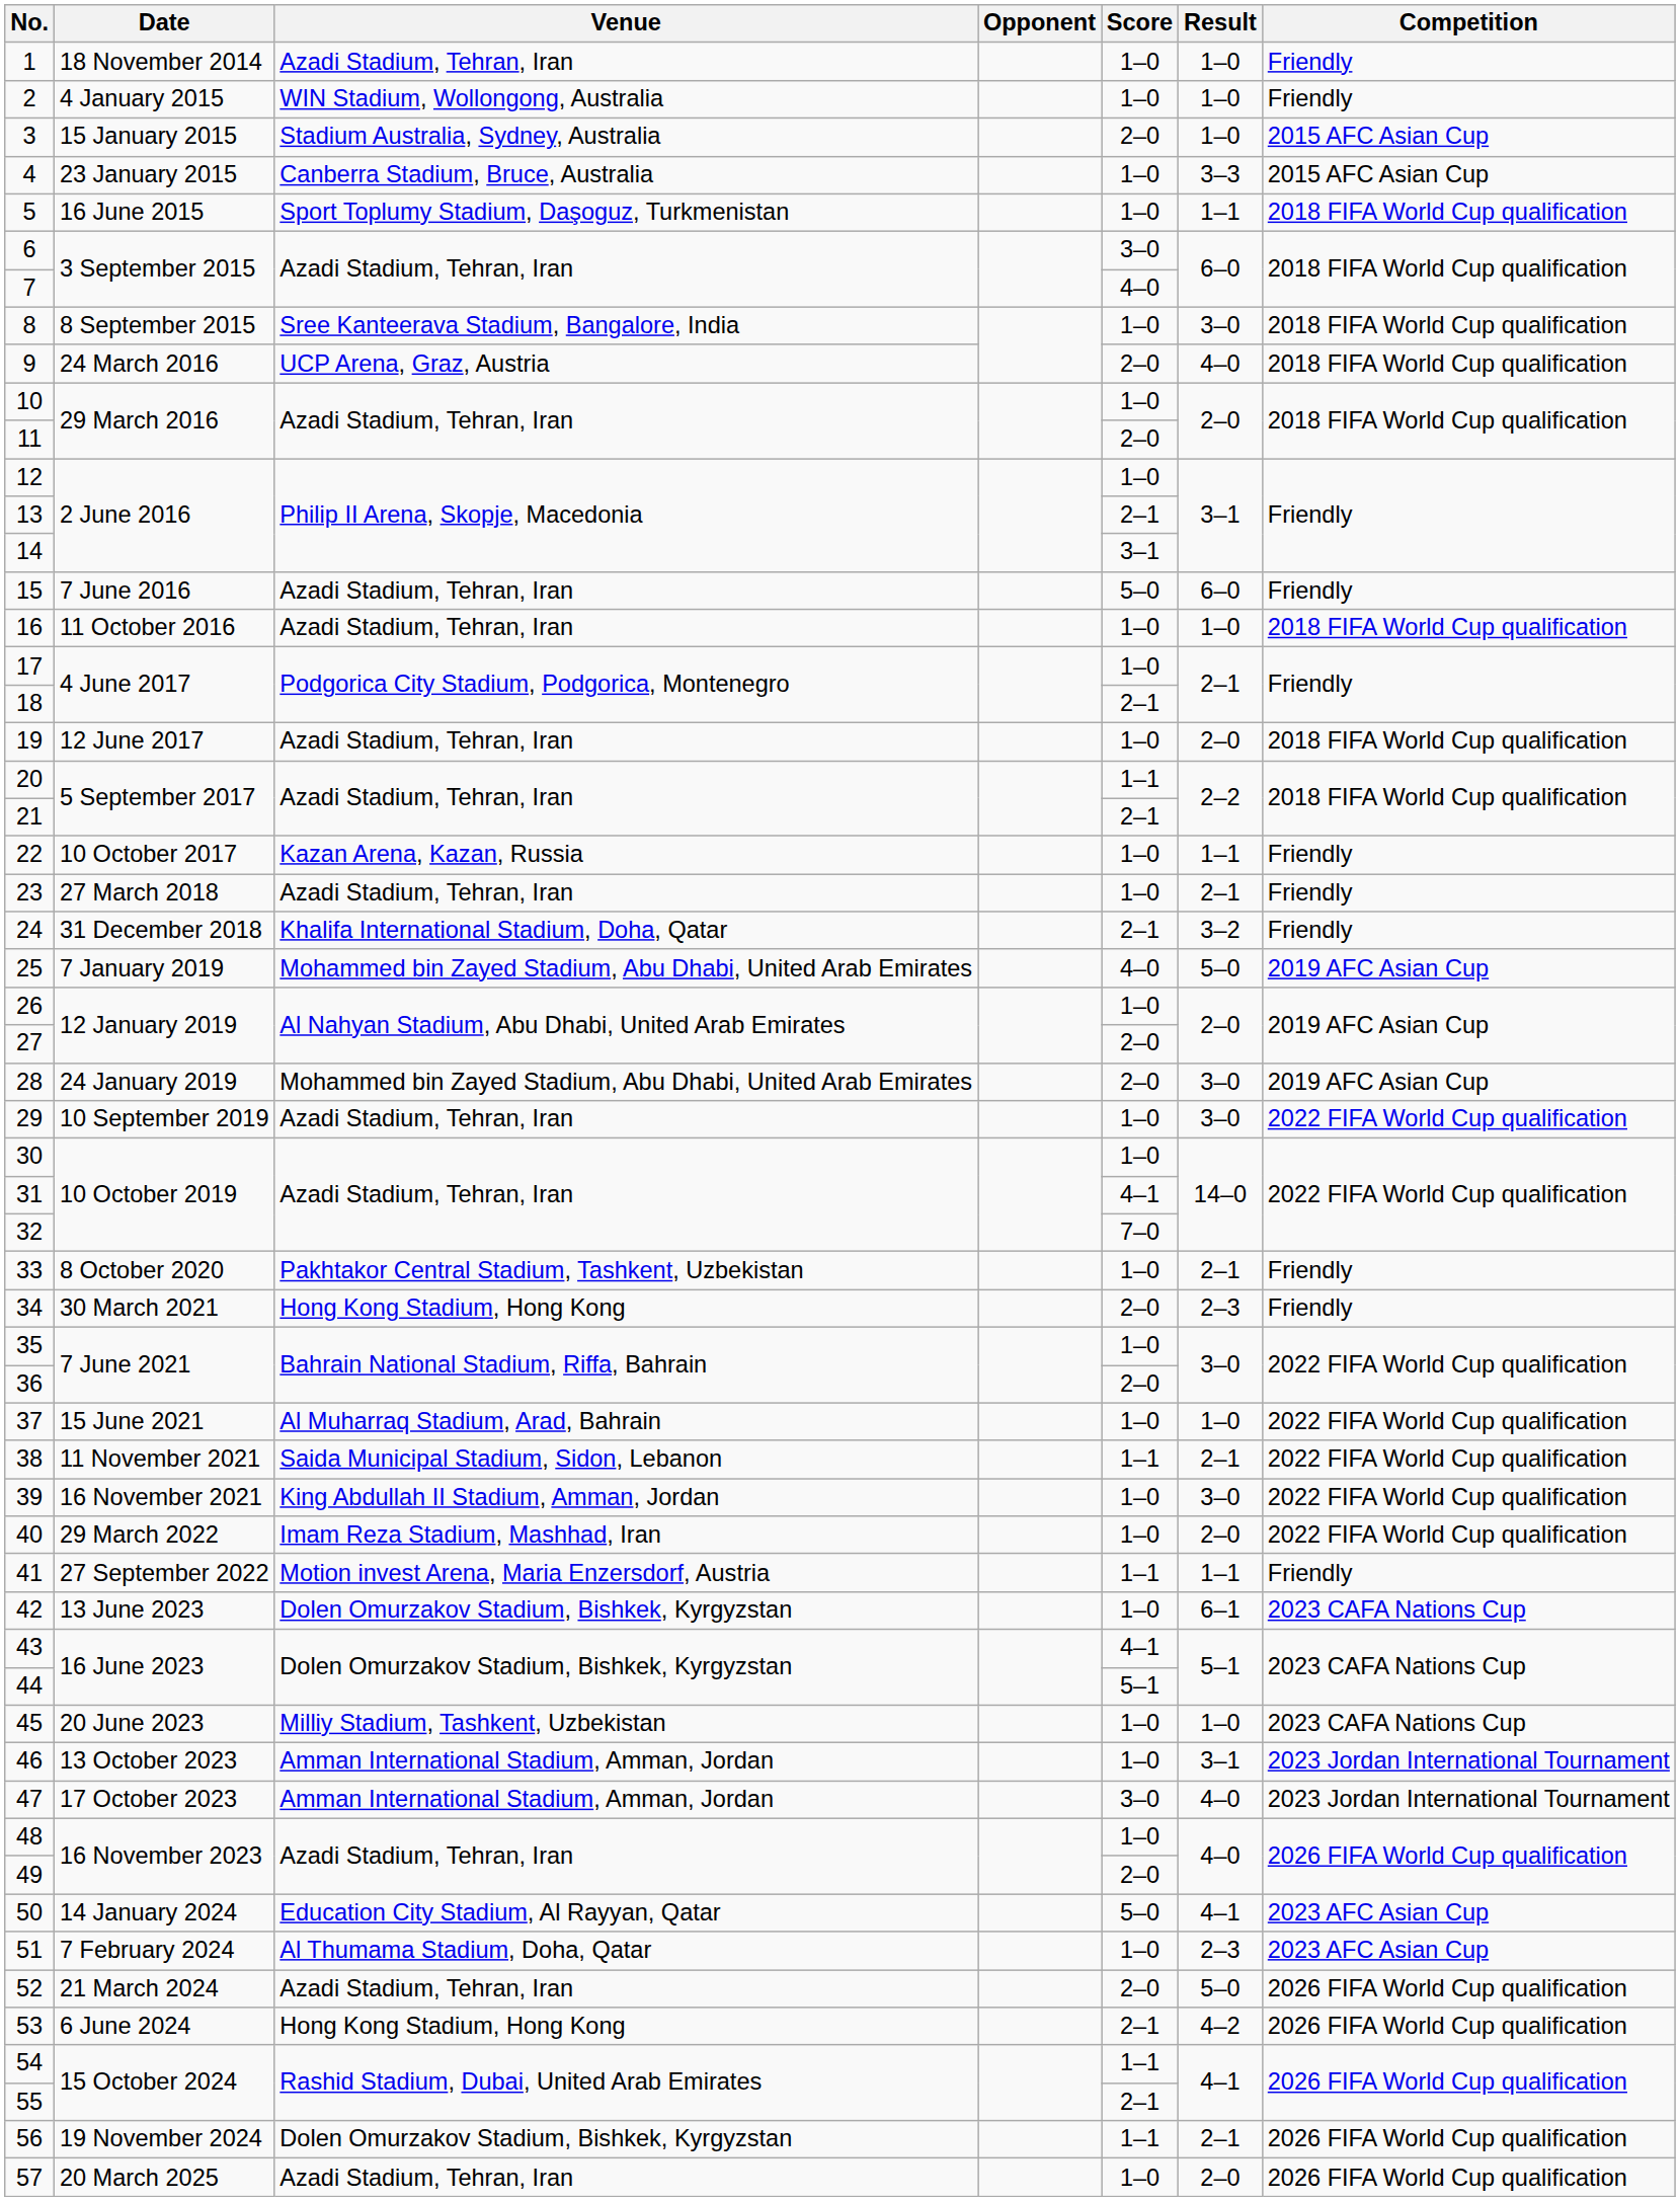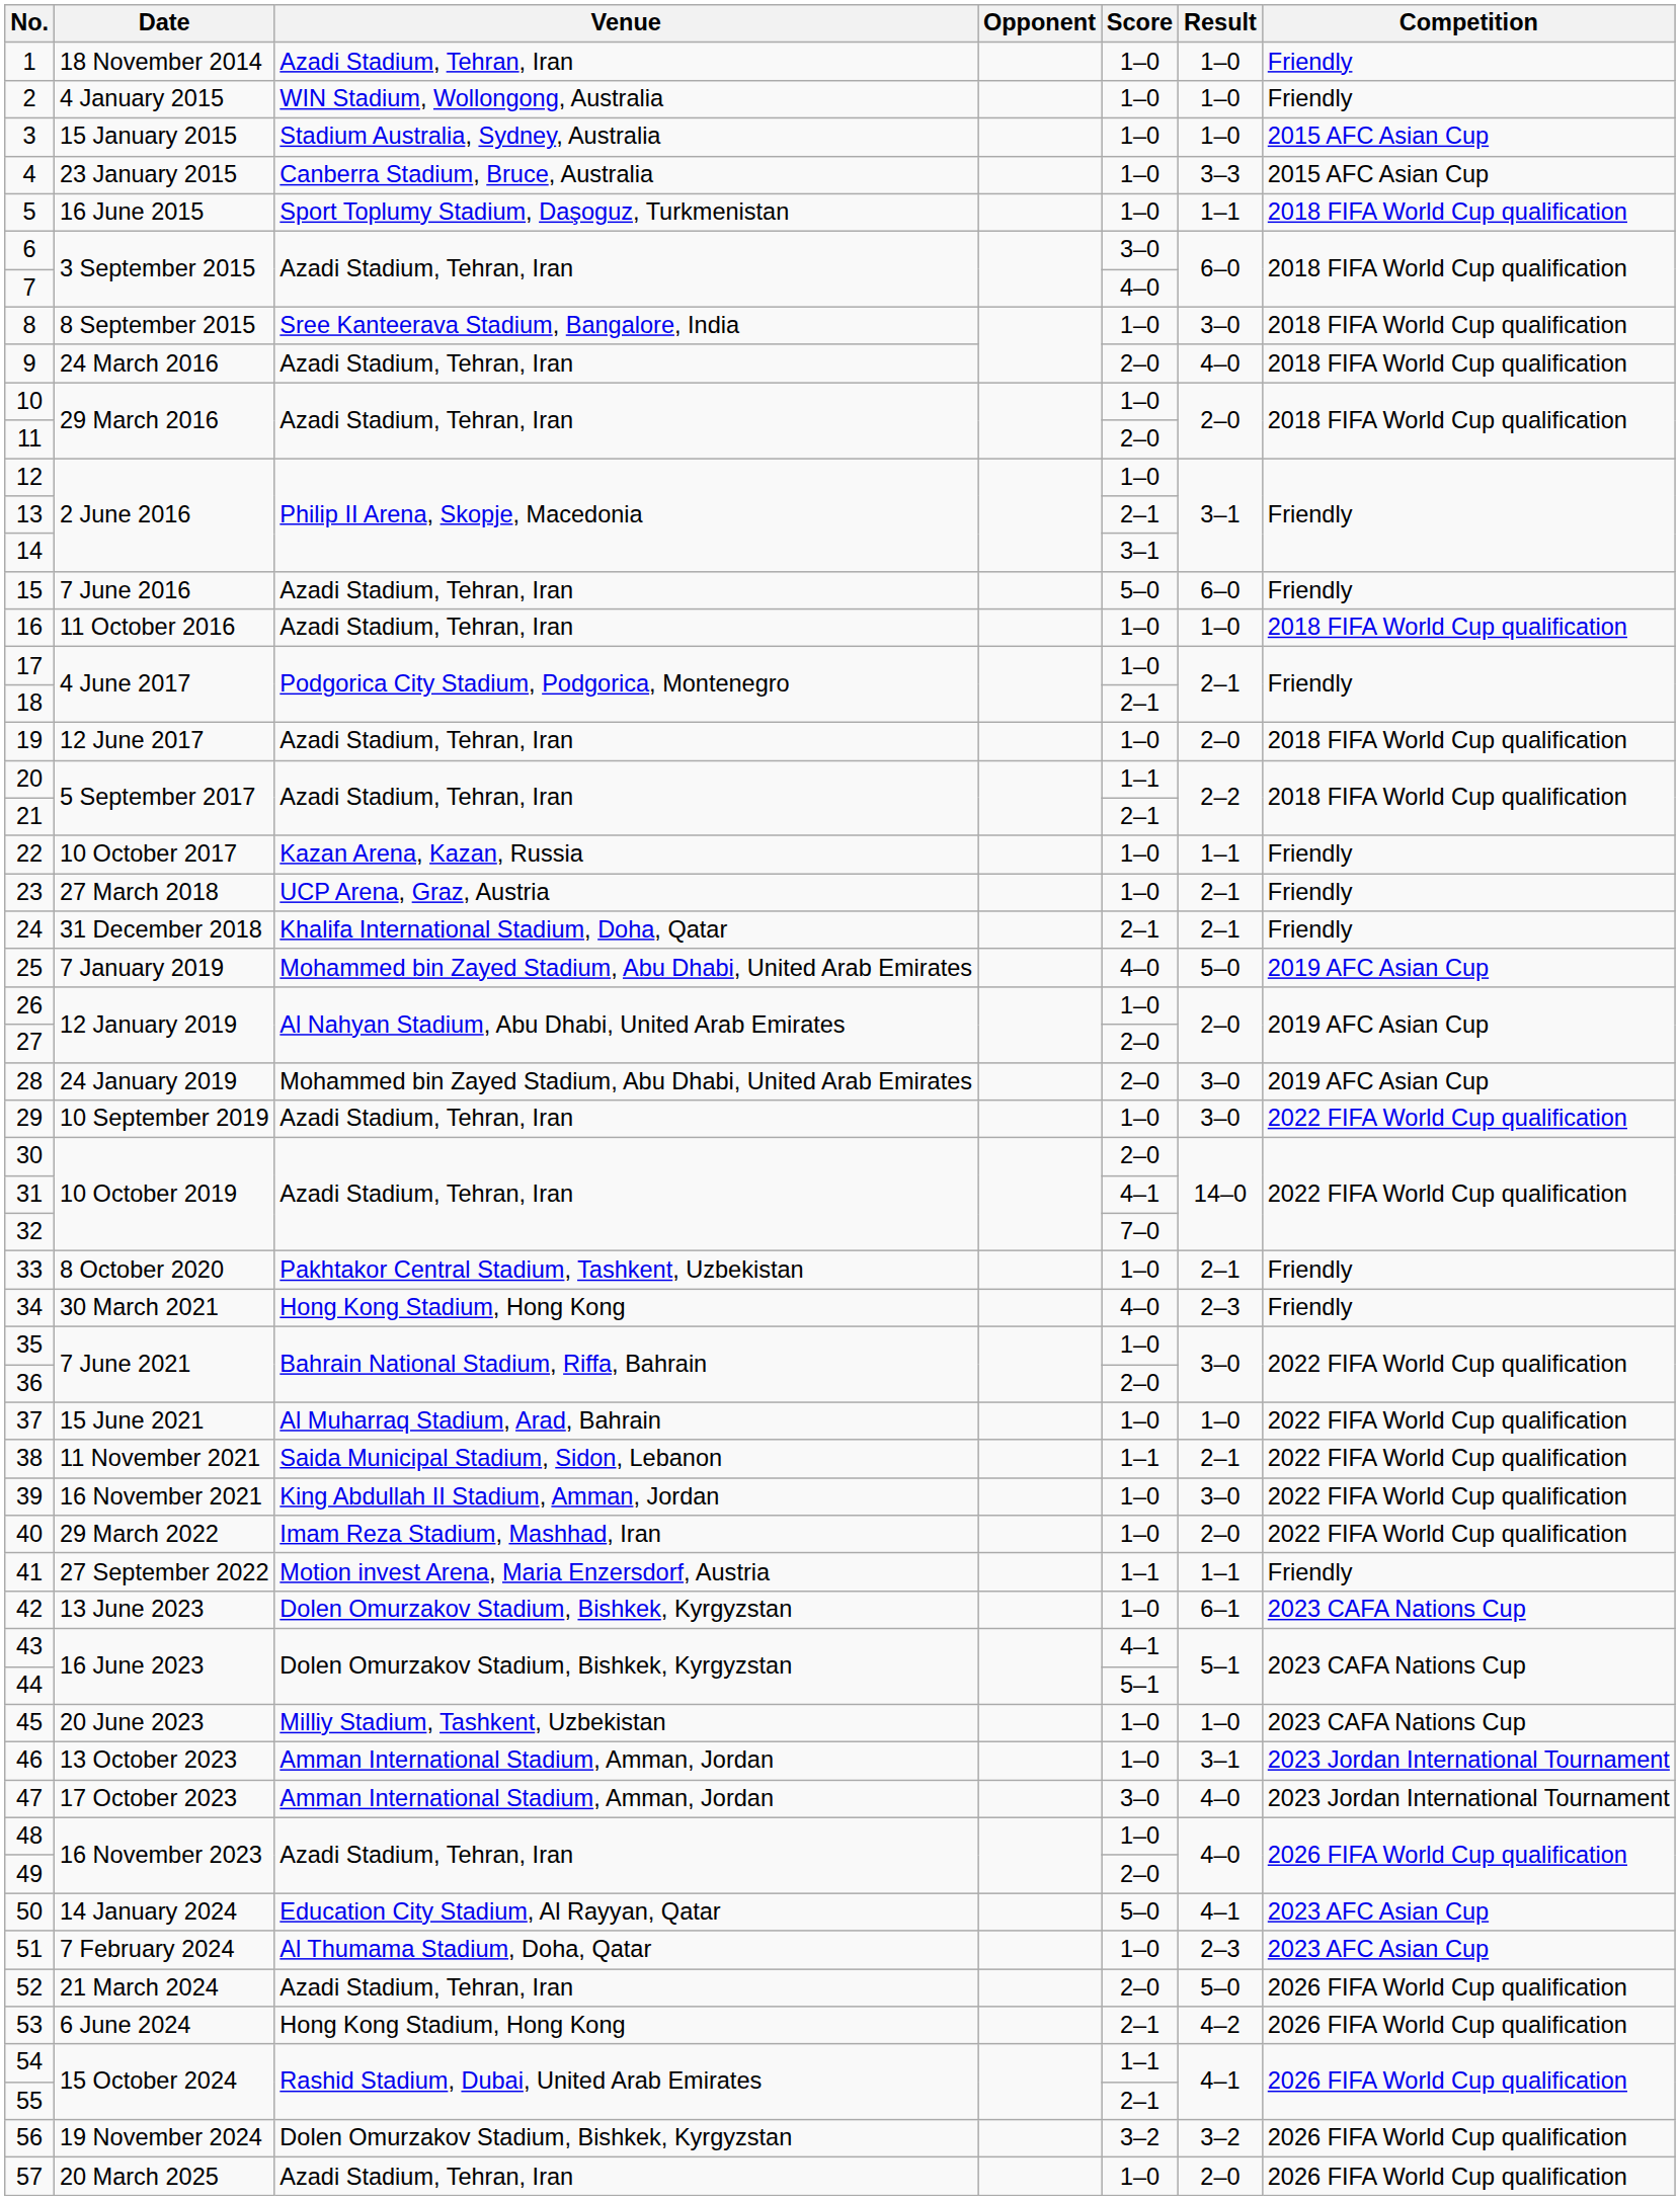3 | Score: 2–0 -> 1–0
9 | Venue: UCP Arena, Graz, Austria -> Azadi Stadium, Tehran, Iran
23 | Venue: Azadi Stadium, Tehran, Iran -> UCP Arena, Graz, Austria
24 | Result: 3–2 -> 2–1
30 | Score: 1–0 -> 2–0
34 | Score: 2–0 -> 4–0
56 | Score: 1–1 -> 3–2
56 | Result: 2–1 -> 3–2
